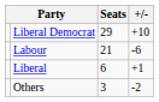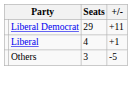Liberal Democrat | +/-: +10 -> +11
- row: Labour | 21 | -6
Liberal | Seats: 6 -> 4
Others | +/-: -2 -> -5
